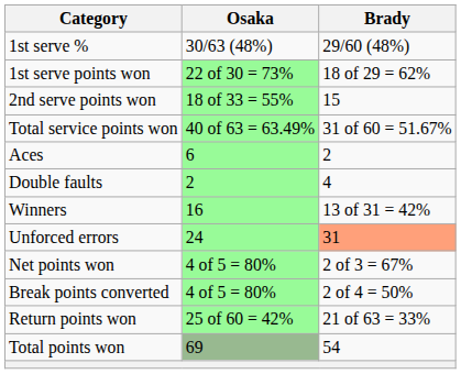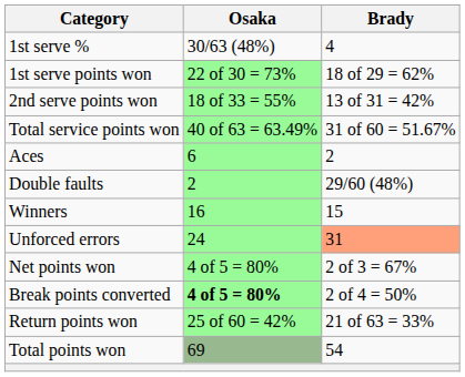1st serve % | Brady: 29/60 (48%) -> 4
2nd serve points won | Brady: 15 -> 13 of 31 = 42%
Double faults | Brady: 4 -> 29/60 (48%)
Winners | Brady: 13 of 31 = 42% -> 15
Break points converted | Osaka: normal -> bold
